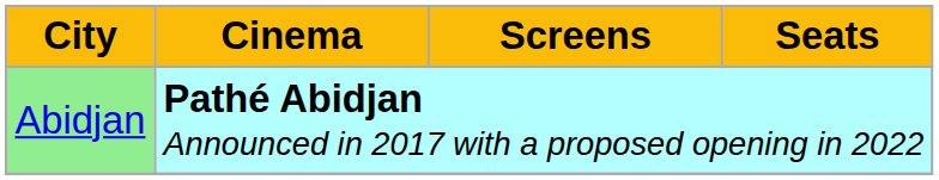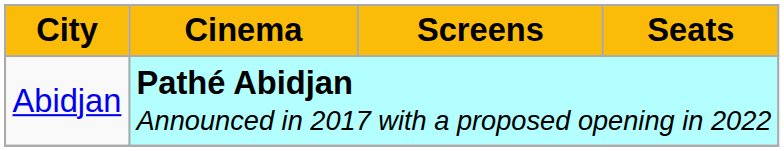Abidjan | City: lightgreen background -> no background
